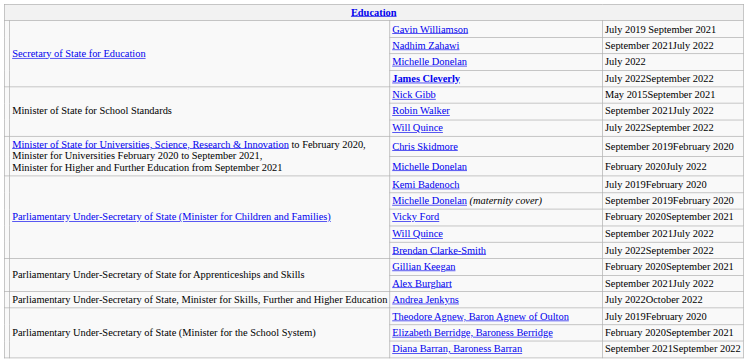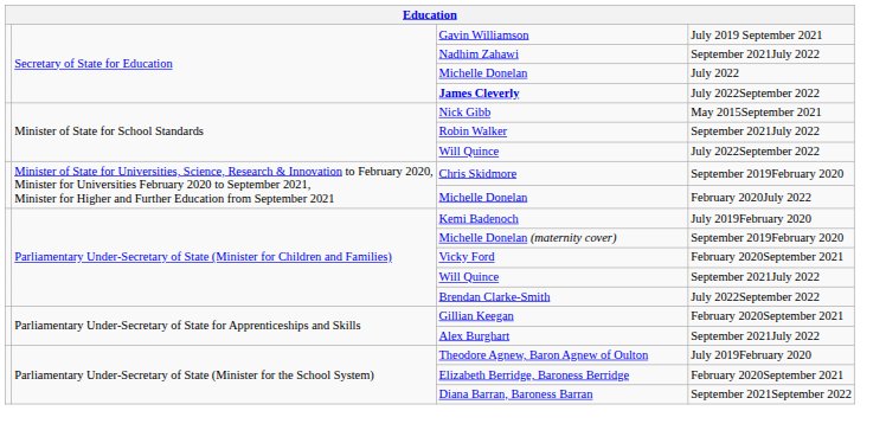- row: Parliamentary Under-Secretary of State, Minister for Skills, Further and Higher Education | Andrea Jenkyns | July 2022October 2022
